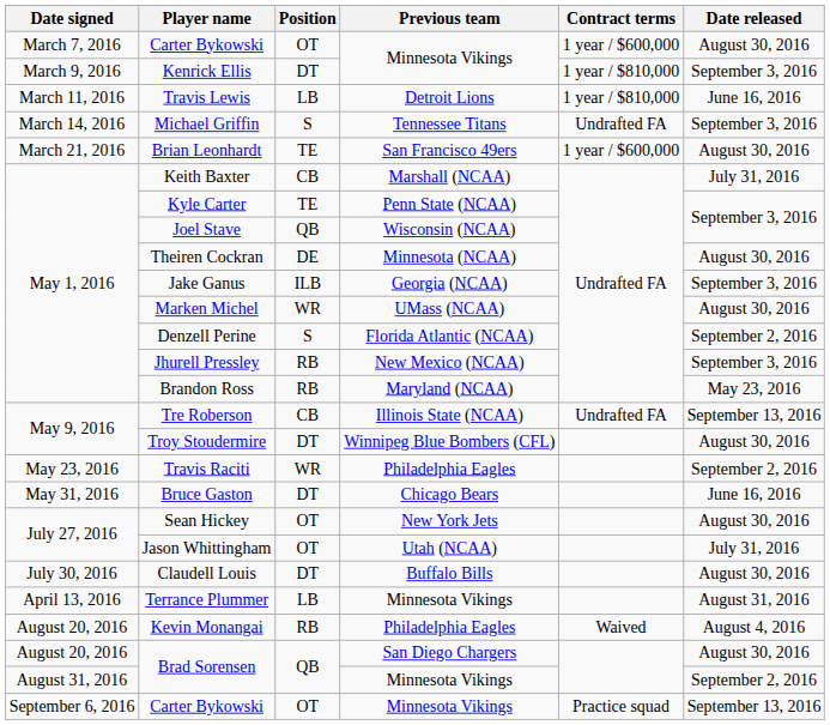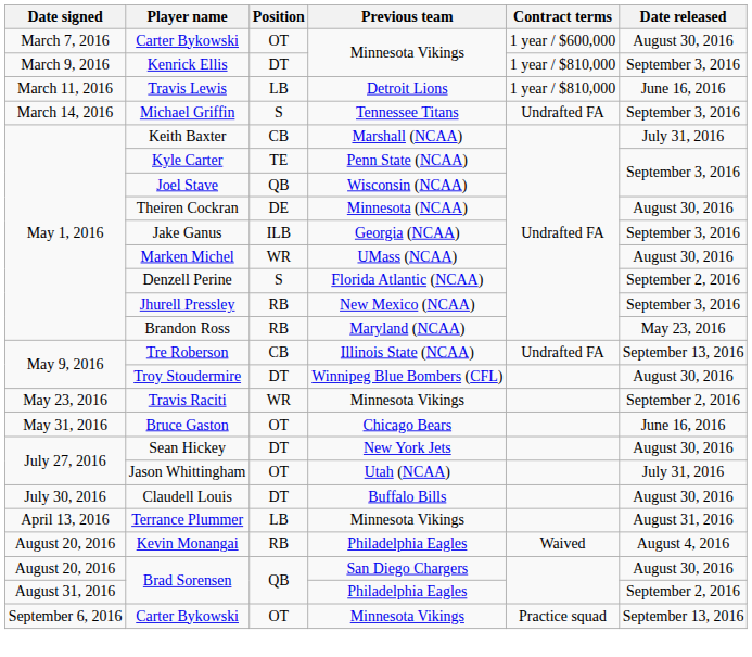- row: March 21, 2016 | Brian Leonhardt | TE | San Francisco 49ers | 1 year / $600,000 | August 30, 2016
Travis Raciti | Previous team: Philadelphia Eagles -> Minnesota Vikings
Bruce Gaston | Position: DT -> OT
Sean Hickey | Position: OT -> DT
August 31, 2016 / Brad Sorensen | Previous team: Minnesota Vikings -> Philadelphia Eagles
